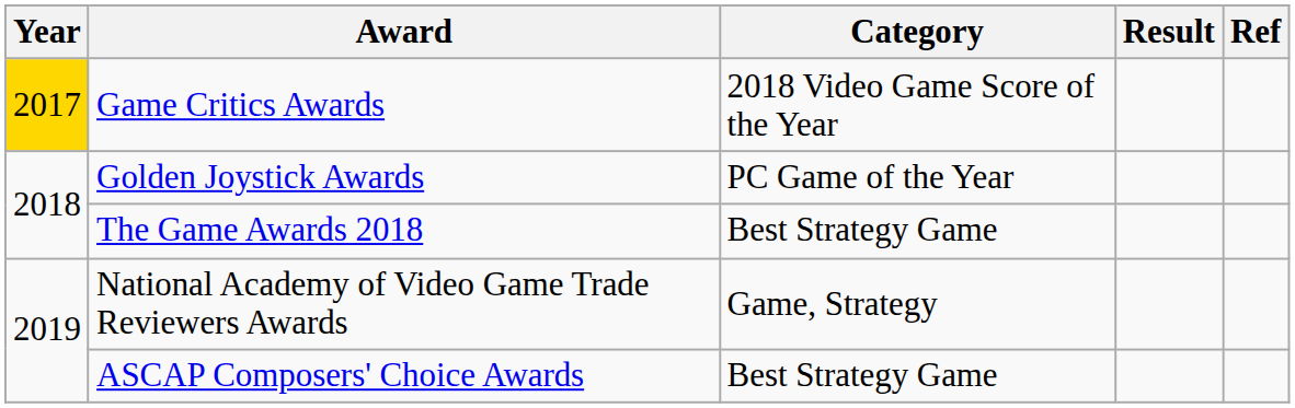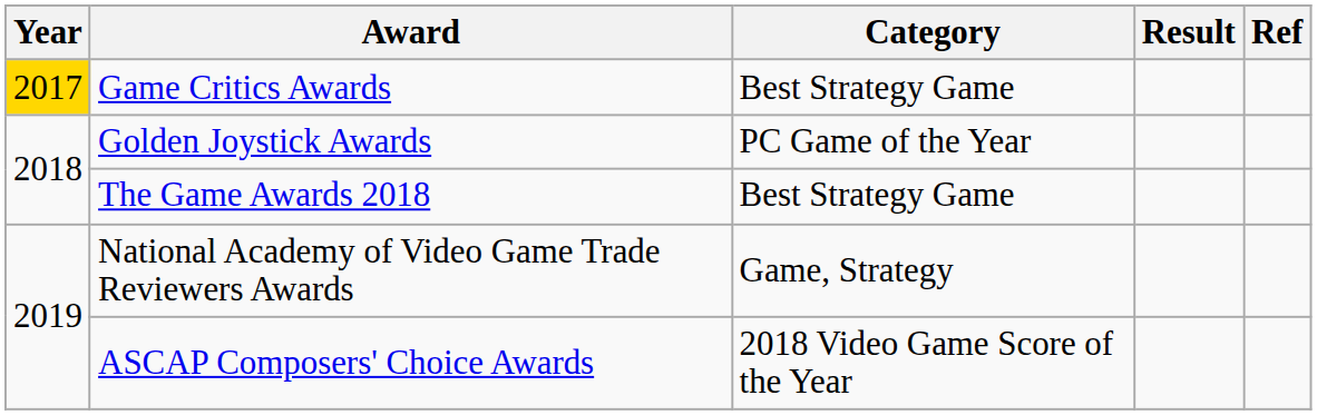Game Critics Awards | Category: 2018 Video Game Score of the Year -> Best Strategy Game
ASCAP Composers' Choice Awards | Category: Best Strategy Game -> 2018 Video Game Score of the Year
